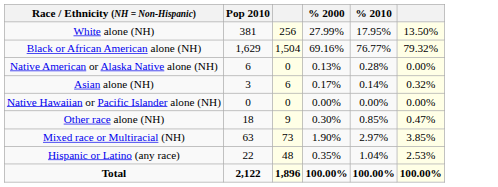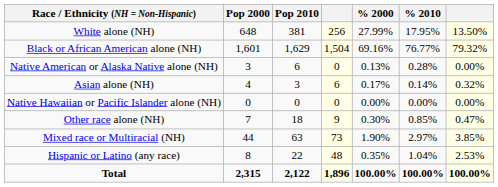+ column: Pop 2000 | 648 | 1,601 | 3 | 4 | 0 | 7 | 44 | 8 | 2,315
